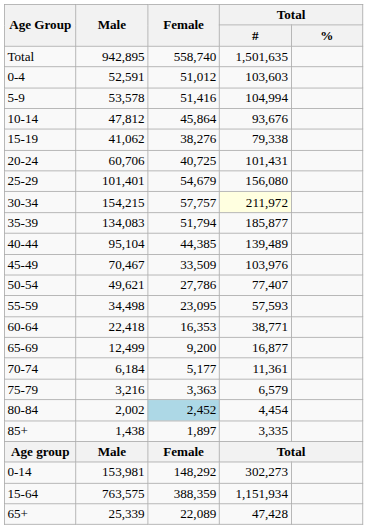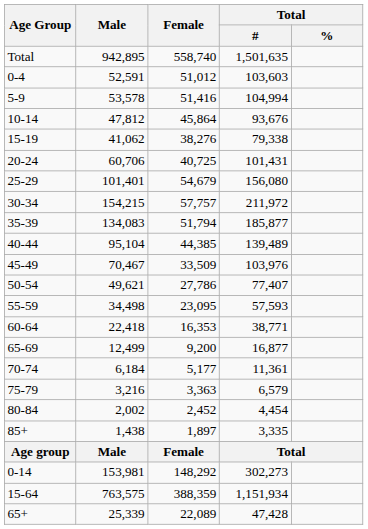30-34 | Total / #: lightyellow background -> no background
80-84 | Female: lightblue background -> no background
